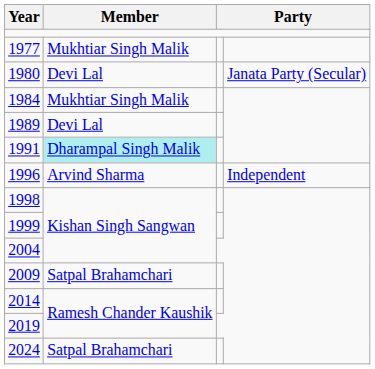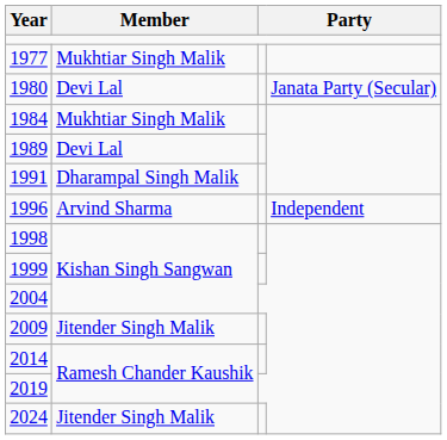1991 | Member: paleturquoise background -> no background
2009 | Member: Satpal Brahamchari -> Jitender Singh Malik
2024 | Member: Satpal Brahamchari -> Jitender Singh Malik
